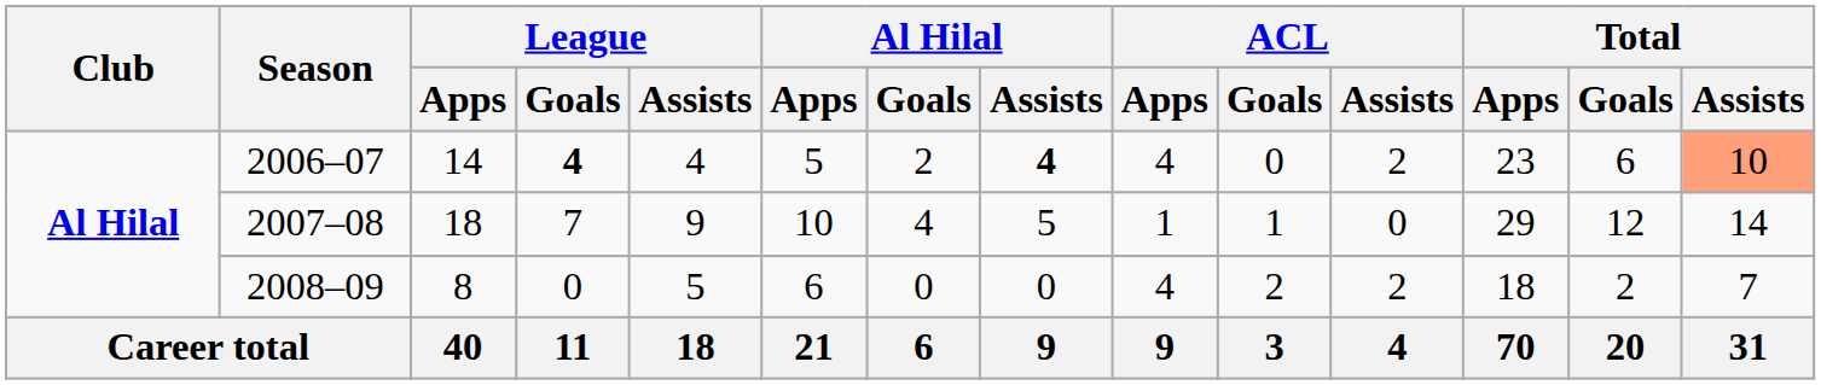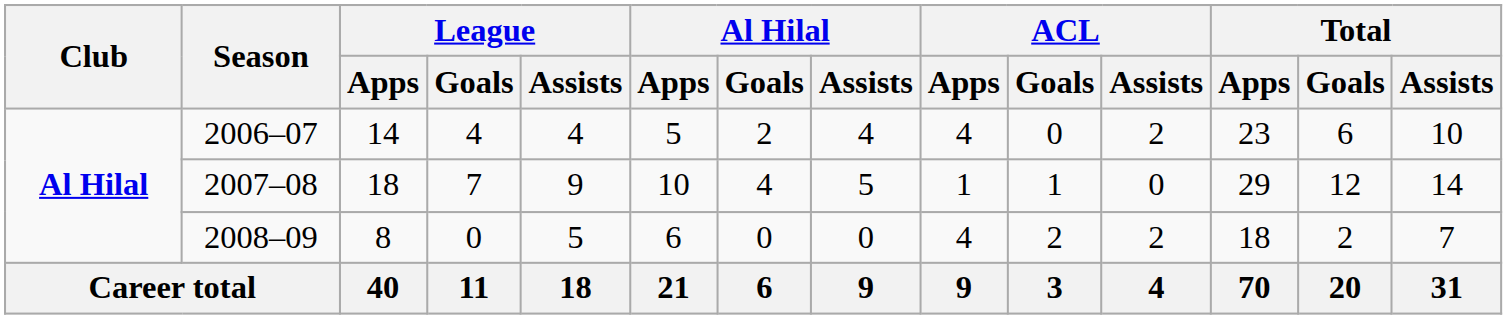2006–07 | League / Goals: bold -> normal
2006–07 | Al Hilal / Assists: bold -> normal
2006–07 | Total / Assists: lightsalmon background -> no background
